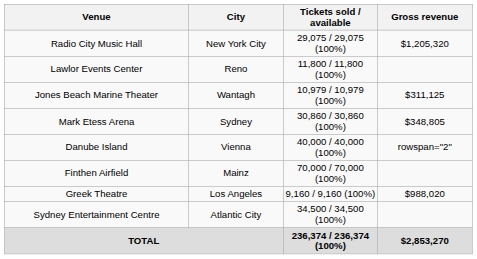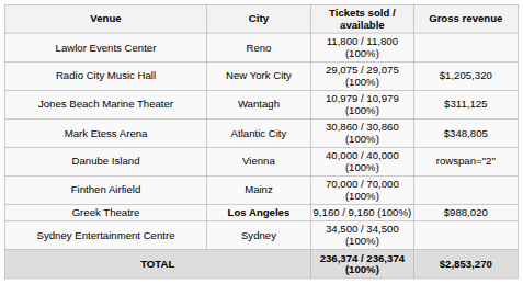rows swapped: Lawlor Events Center <-> Radio City Music Hall
Mark Etess Arena | City: Sydney -> Atlantic City
Greek Theatre | City: normal -> bold
Sydney Entertainment Centre | City: Atlantic City -> Sydney
